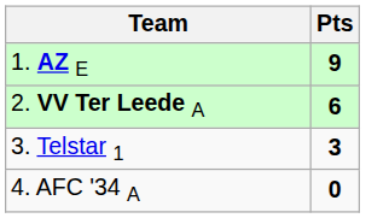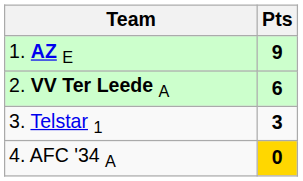4. AFC '34 A | Pts: no background -> gold background
